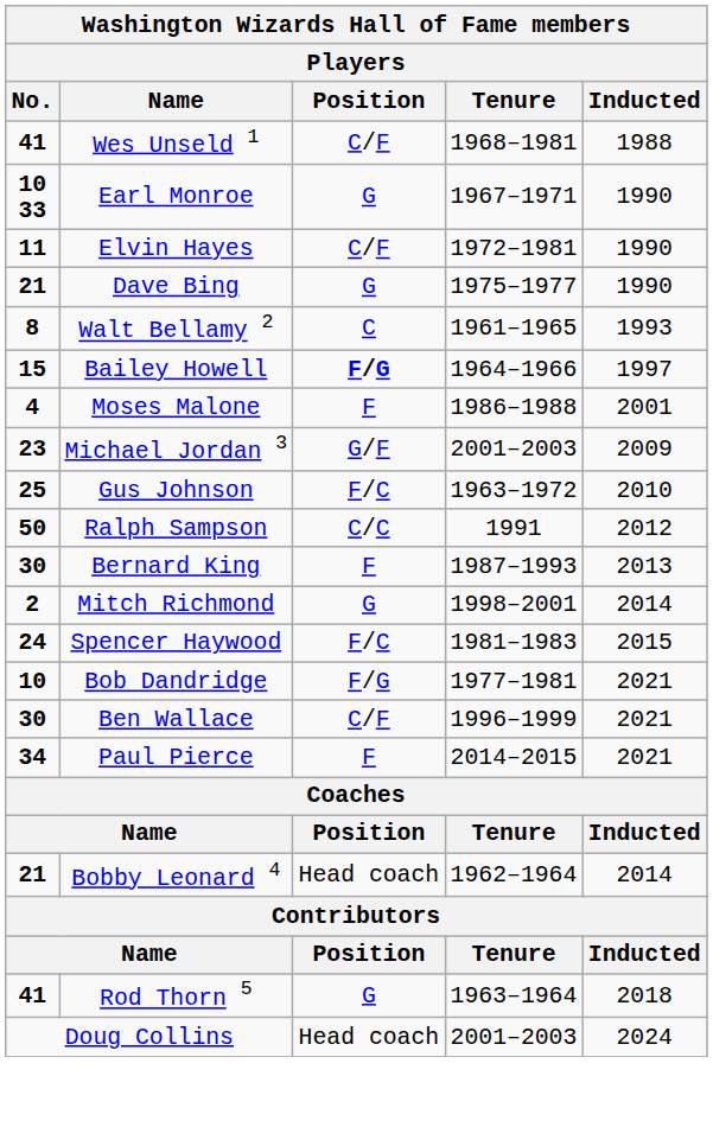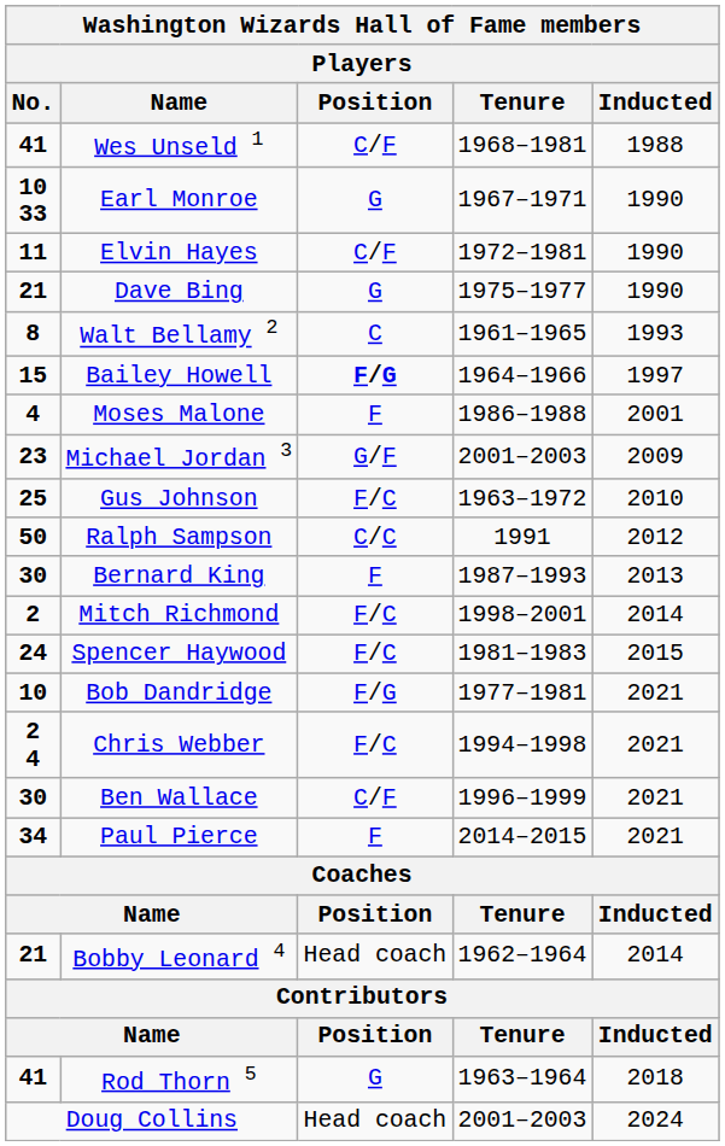Mitch Richmond | Position: G -> F/C
+ row: 2 4 | Chris Webber | F/C | 1994–1998 | 2021
